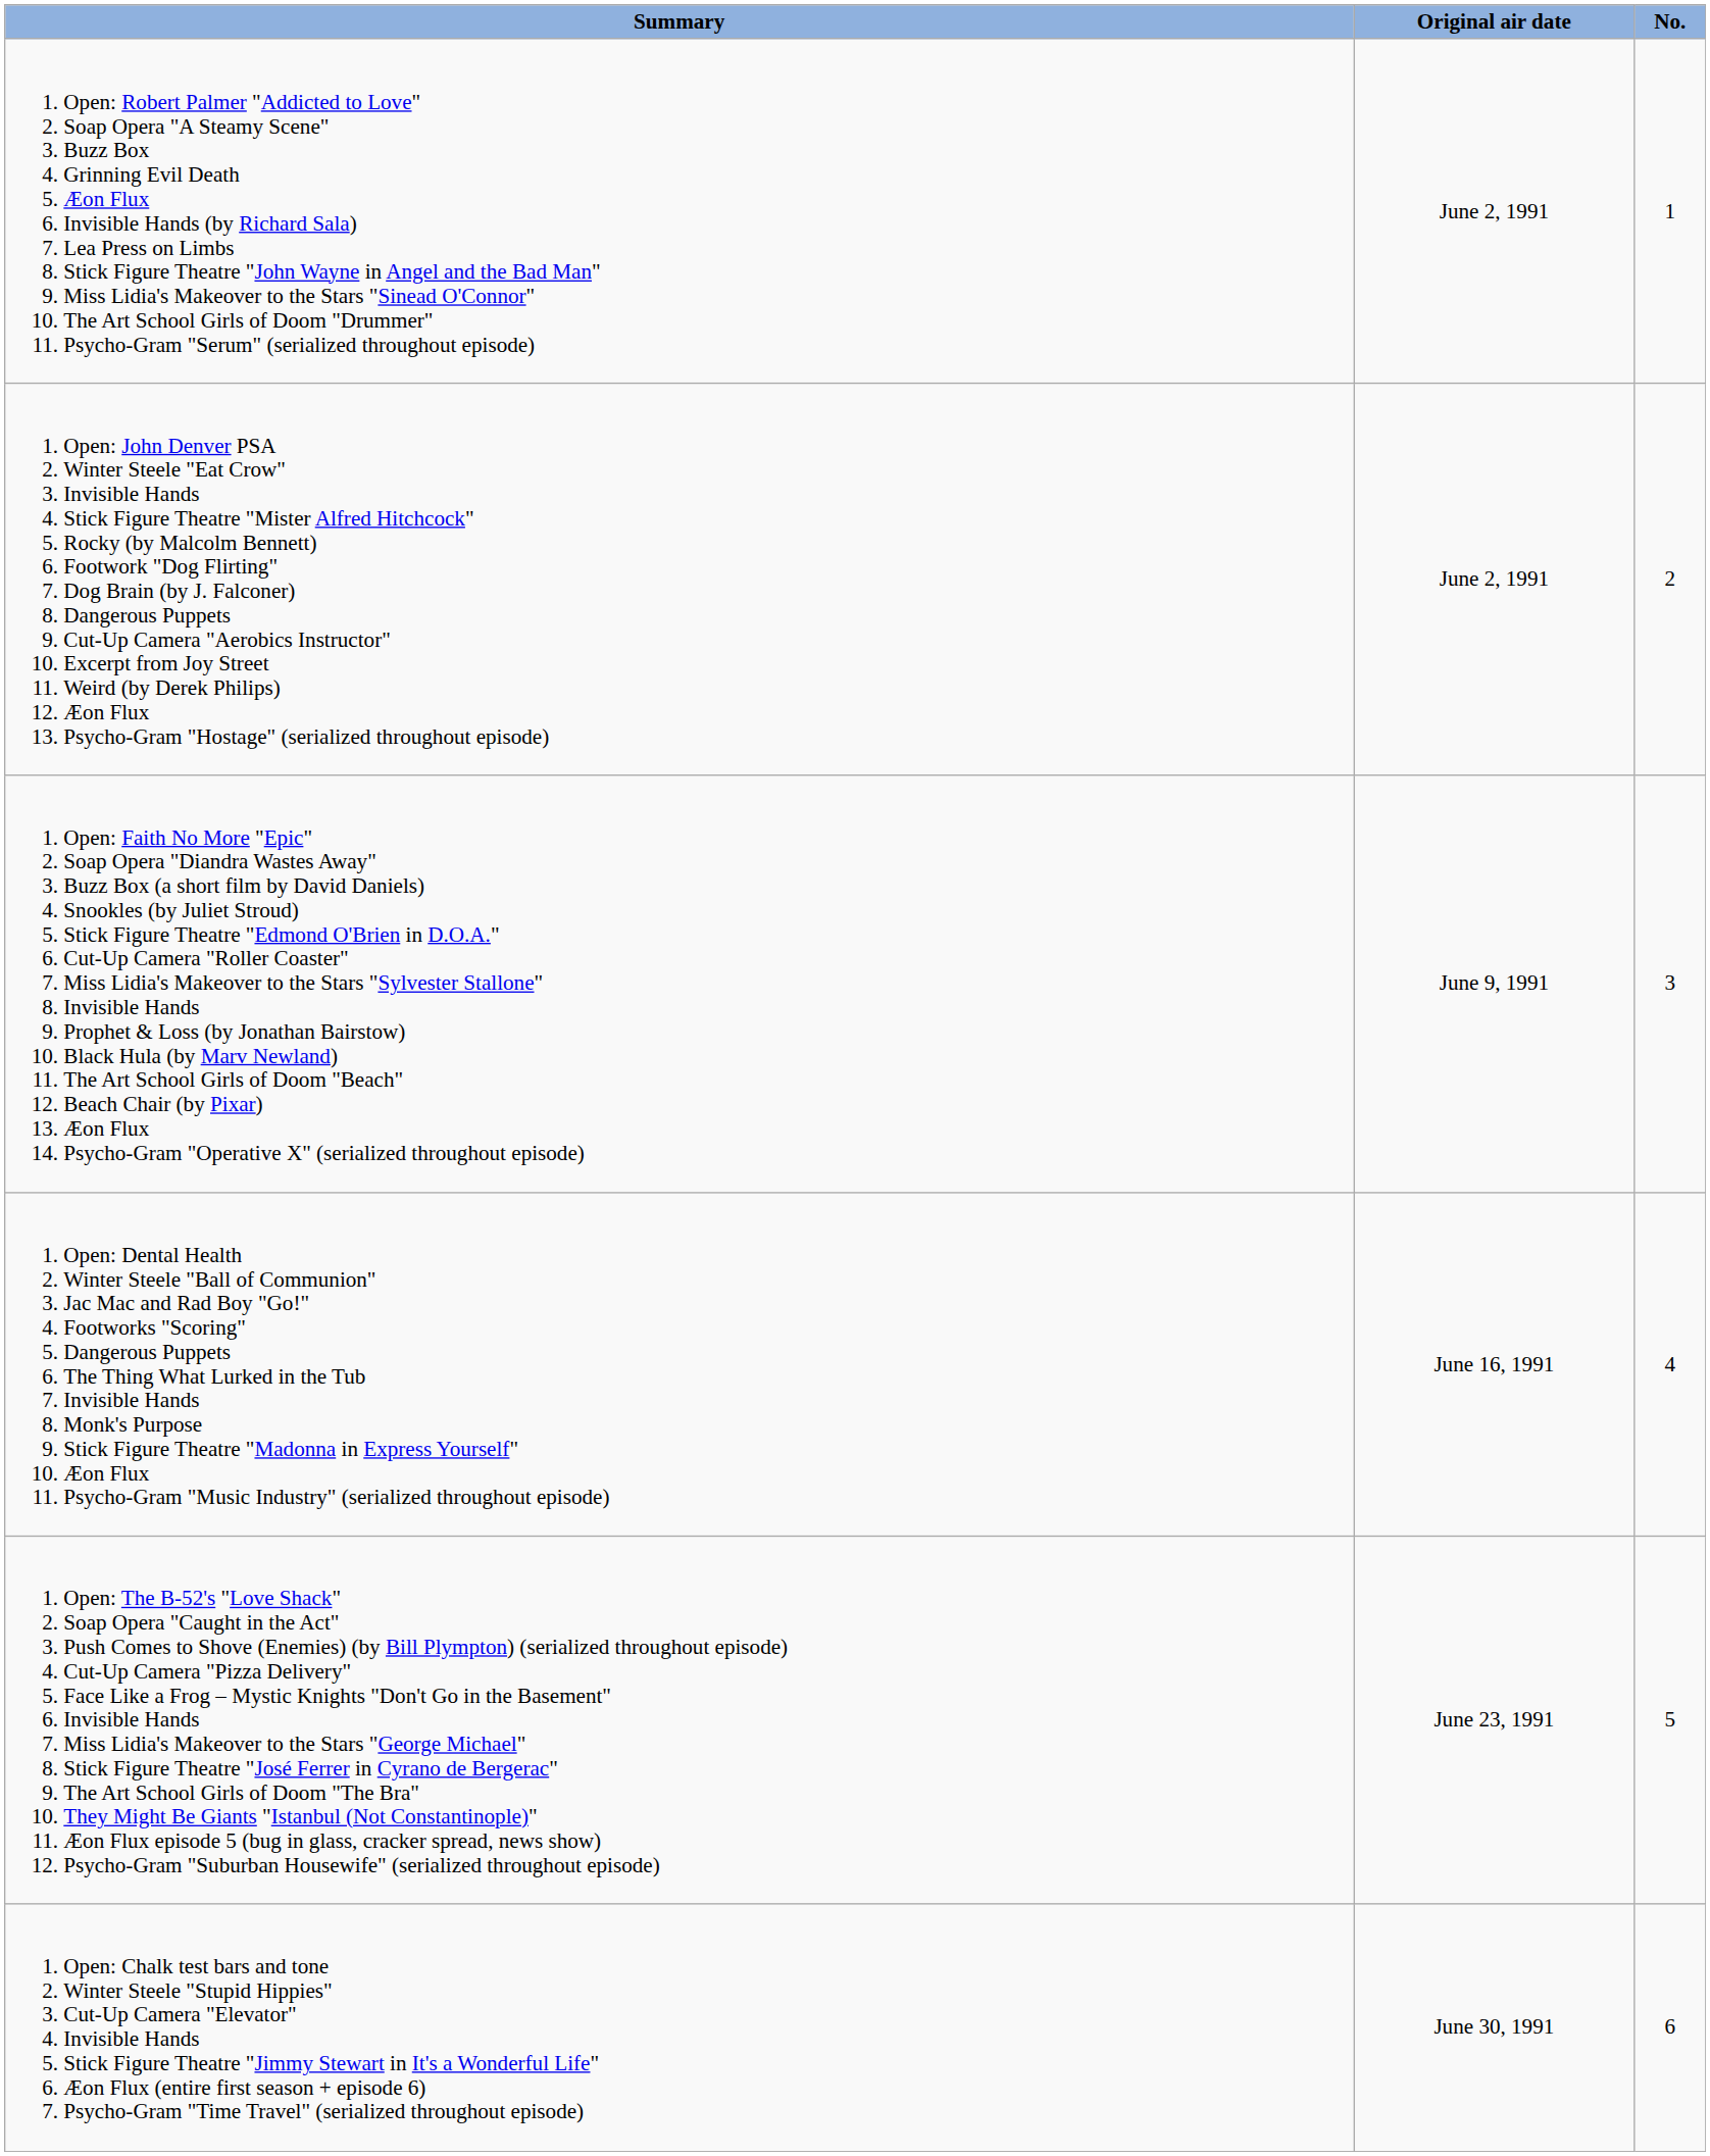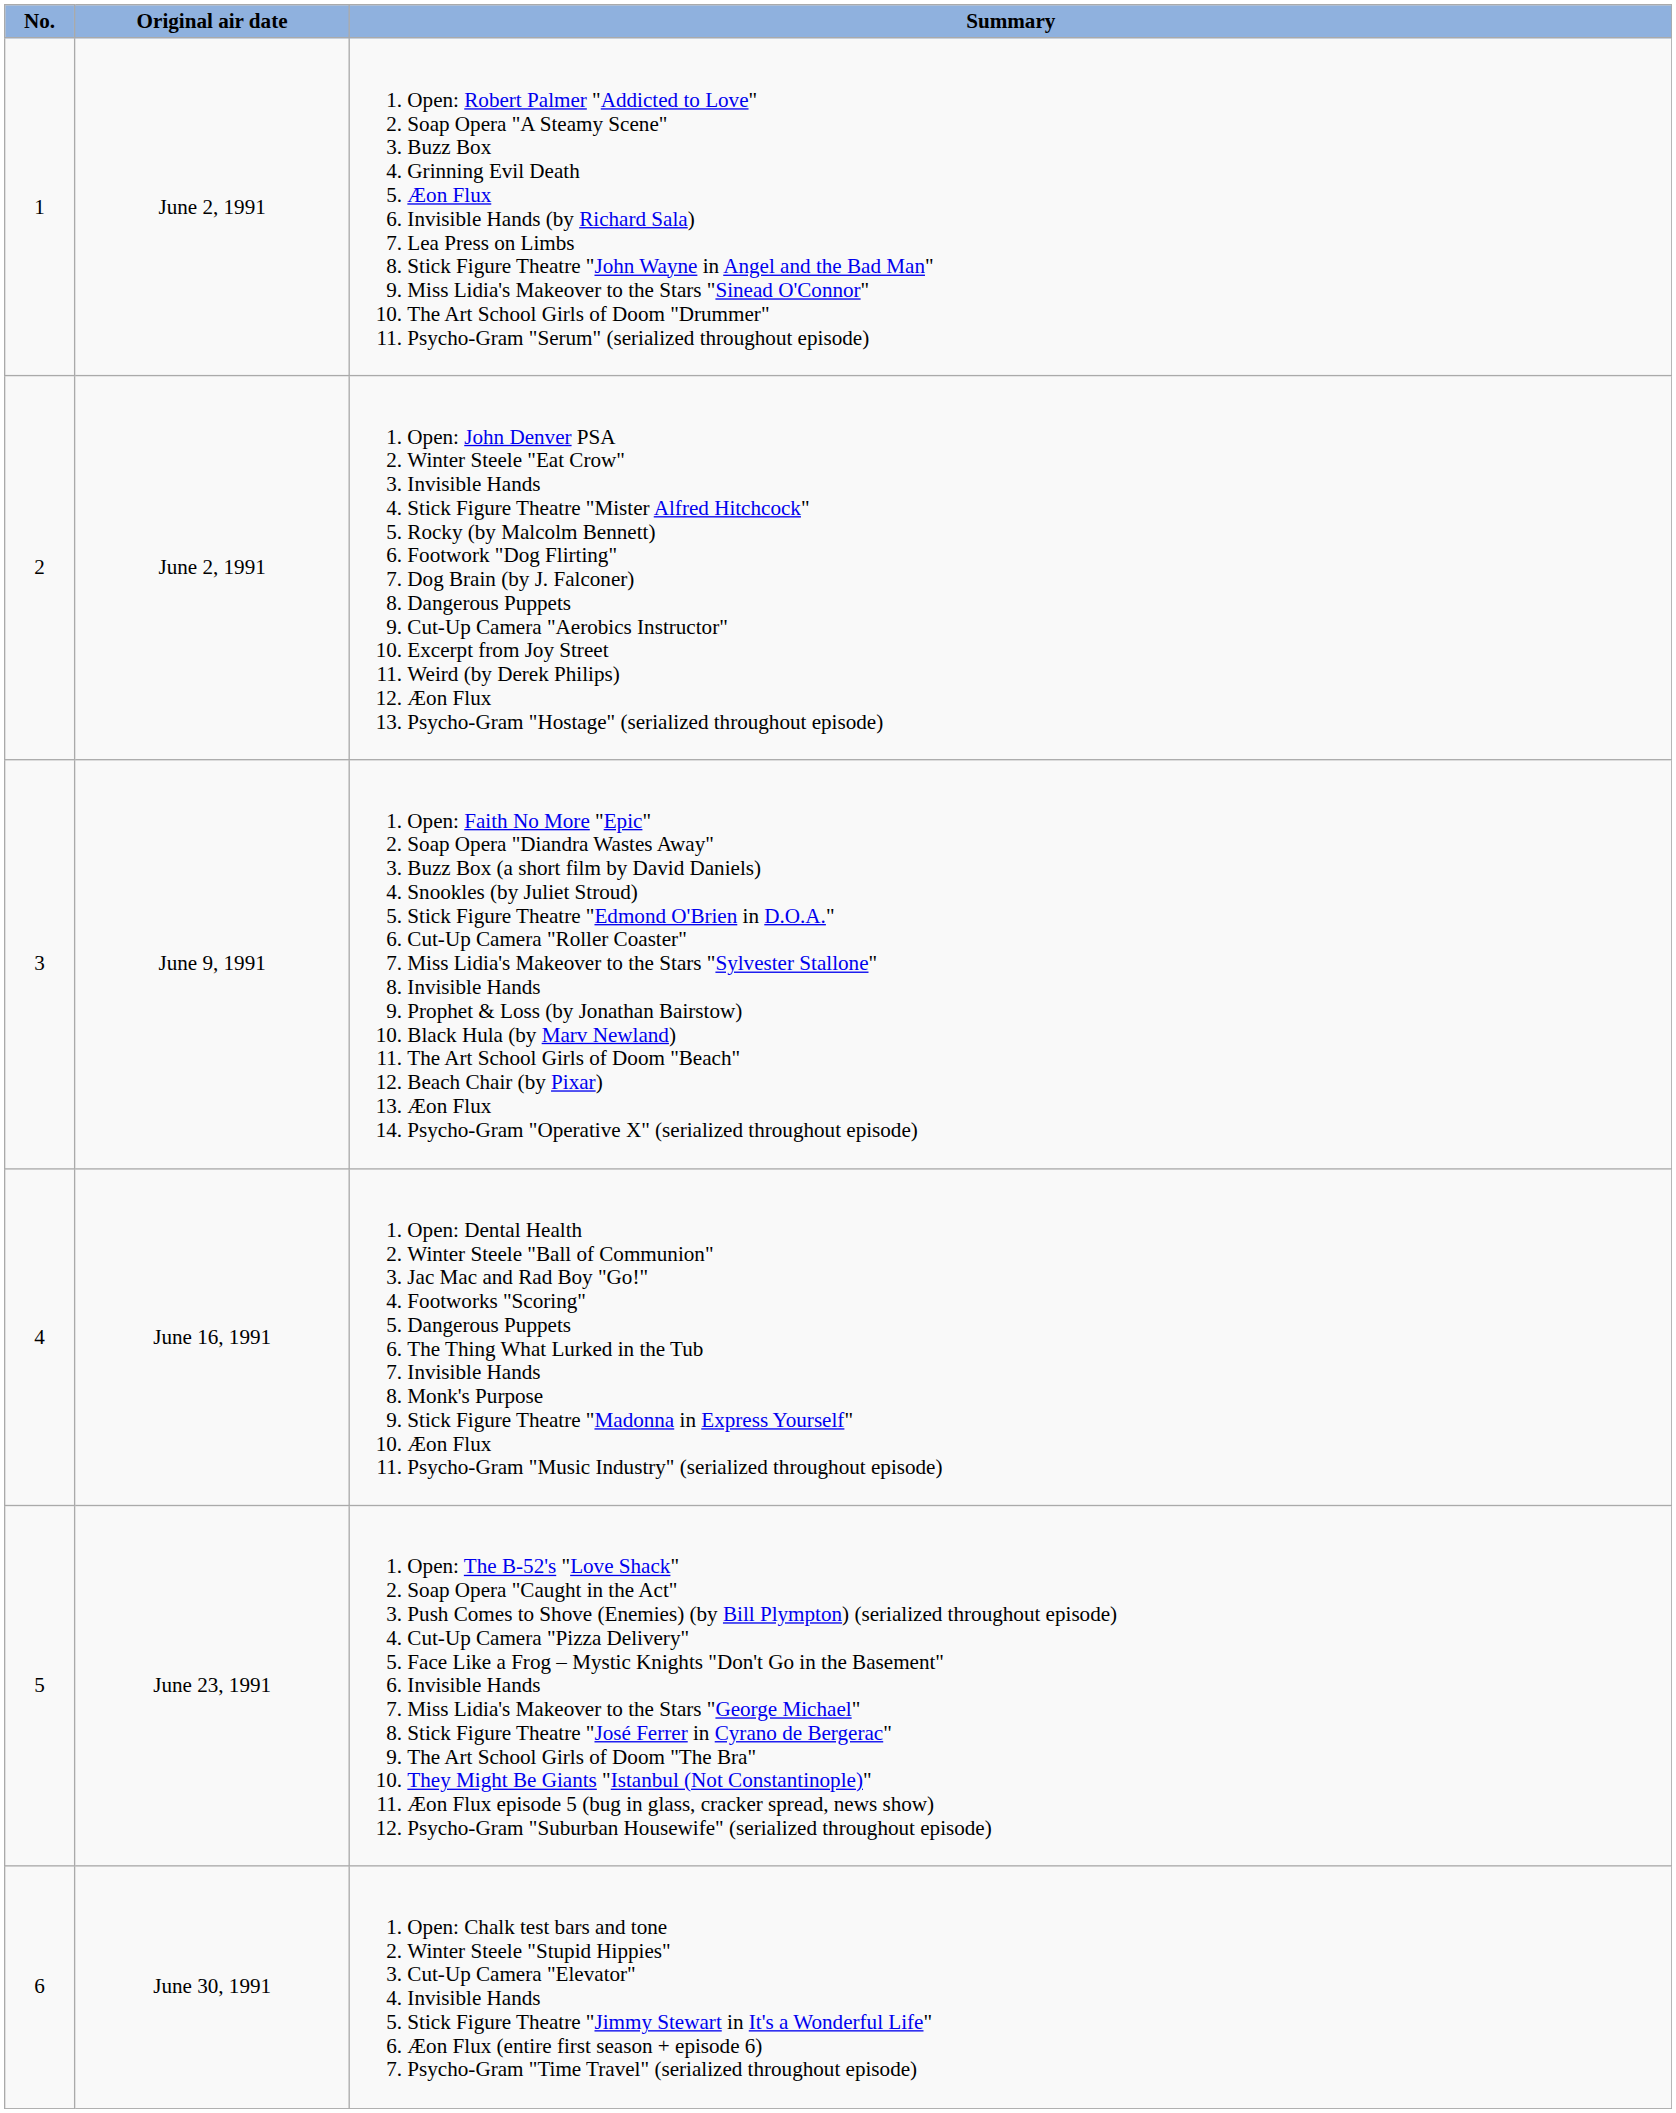columns swapped: No. <-> Summary
